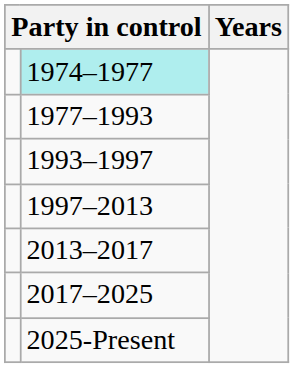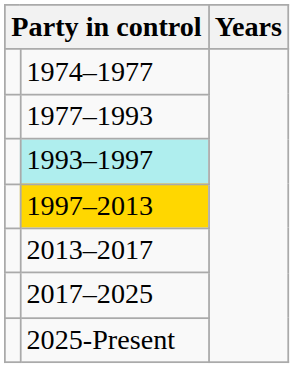1974–1977 | column 2: paleturquoise background -> no background
1993–1997 | column 2: no background -> paleturquoise background
1997–2013 | column 2: no background -> gold background
